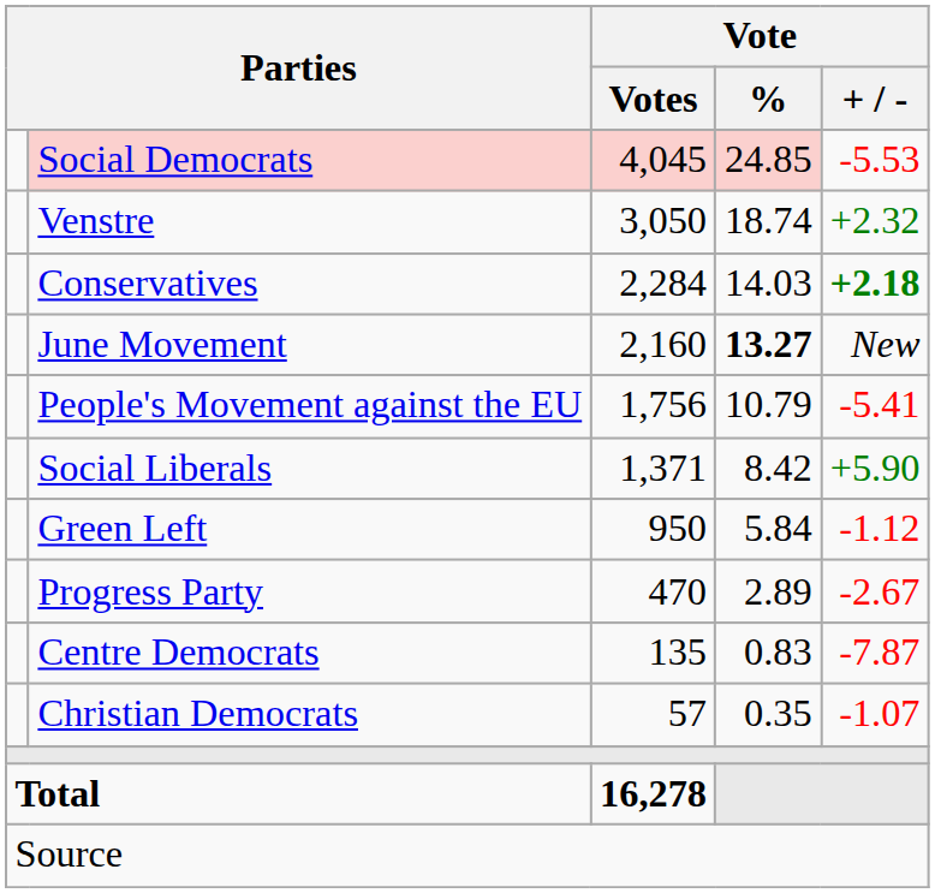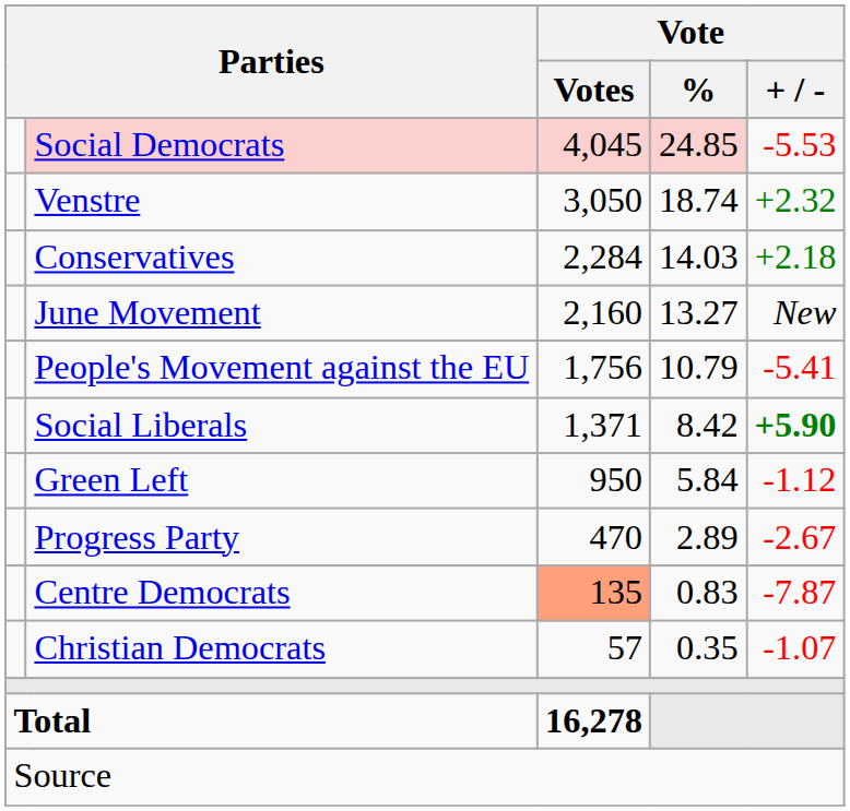Conservatives | Vote / + / -: bold -> normal
June Movement | Vote / %: bold -> normal
Social Liberals | Vote / + / -: normal -> bold
Centre Democrats | Vote / Votes: no background -> lightsalmon background
